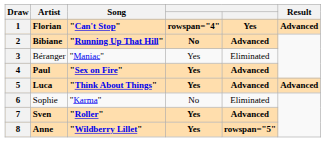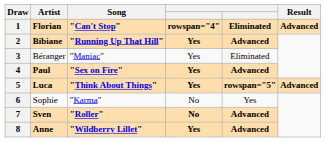1 | column 5: Yes -> Eliminated
2 | column 4: No -> Yes
5 | column 5: Advanced -> rowspan="5"
6 | column 5: Eliminated -> Yes
7 | column 4: Yes -> No
8 | column 5: rowspan="5" -> Advanced
